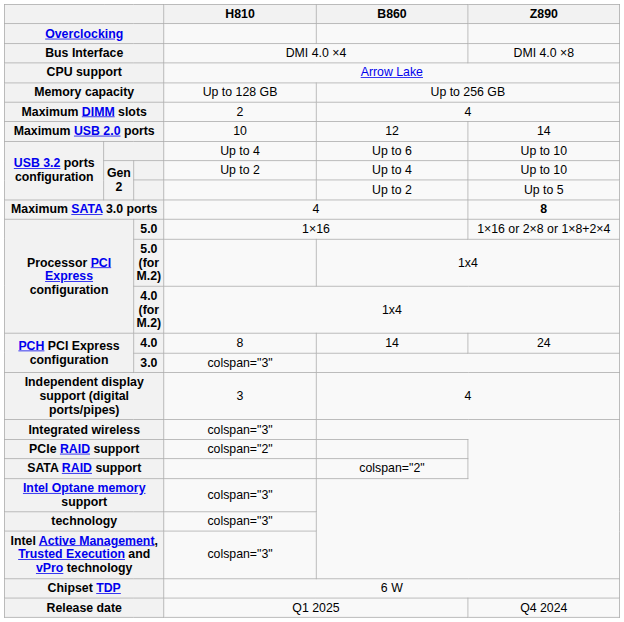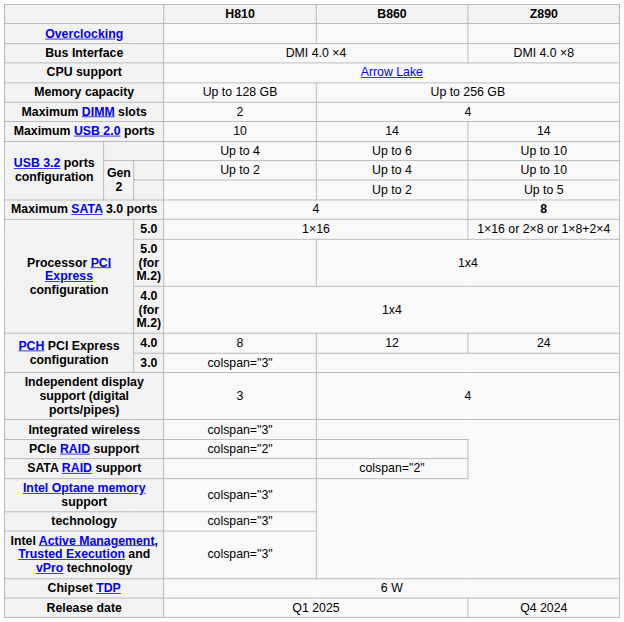Maximum USB 2.0 ports | B860: 12 -> 14
4.0 | B860: 14 -> 12
